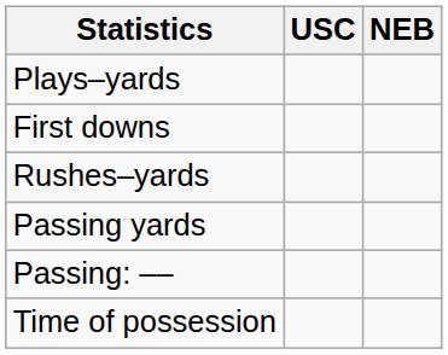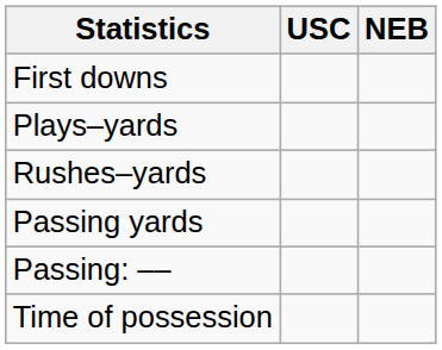rows swapped: First downs <-> Plays–yards
